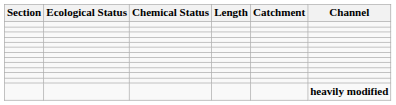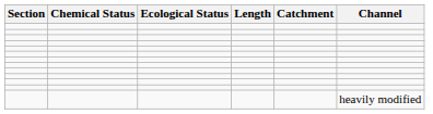columns swapped: Ecological Status <-> Chemical Status
row 14 | Channel: bold -> normal
